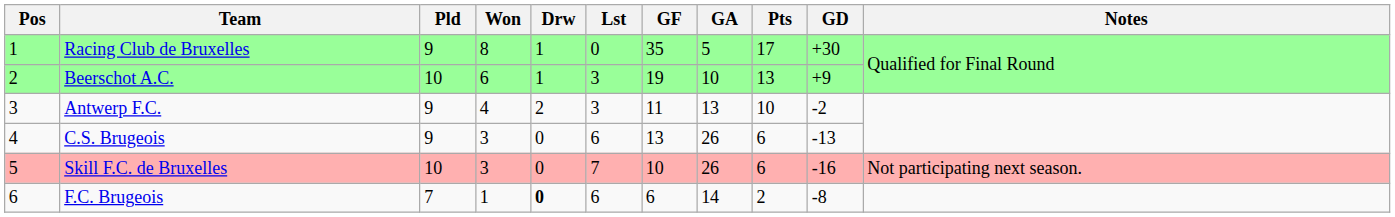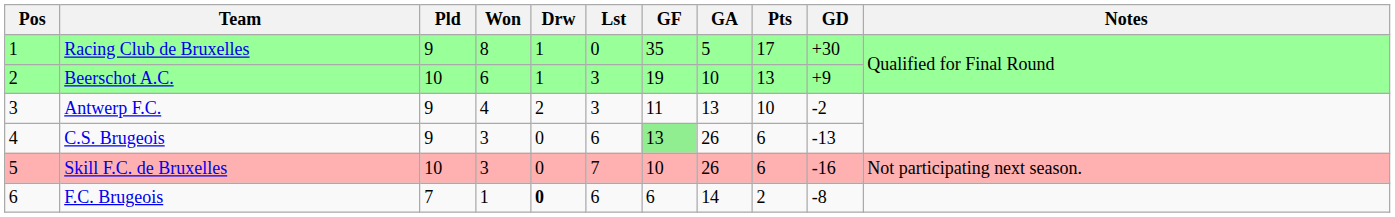C.S. Brugeois | GF: no background -> lightgreen background
